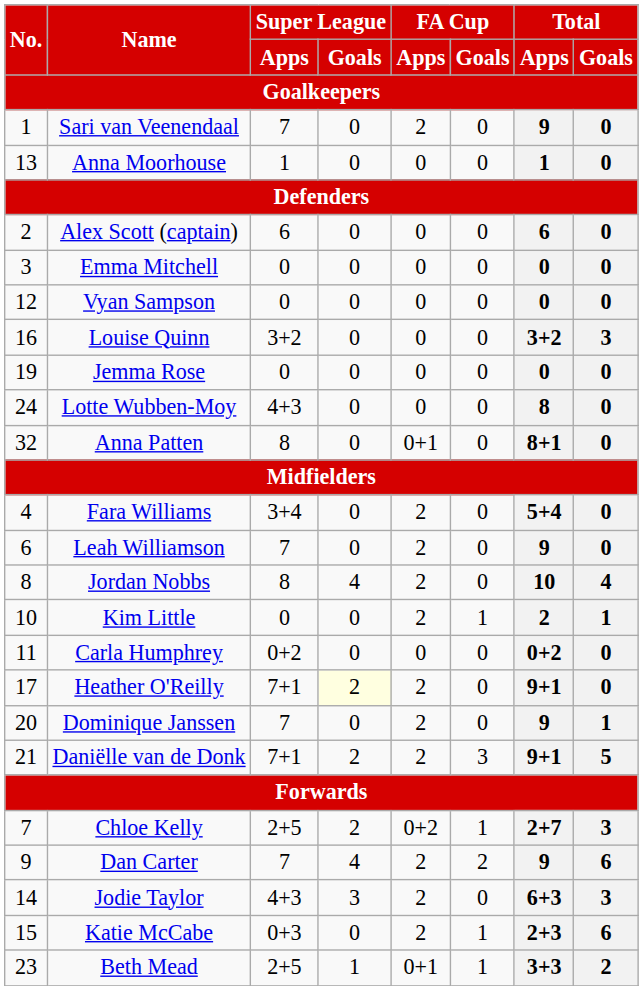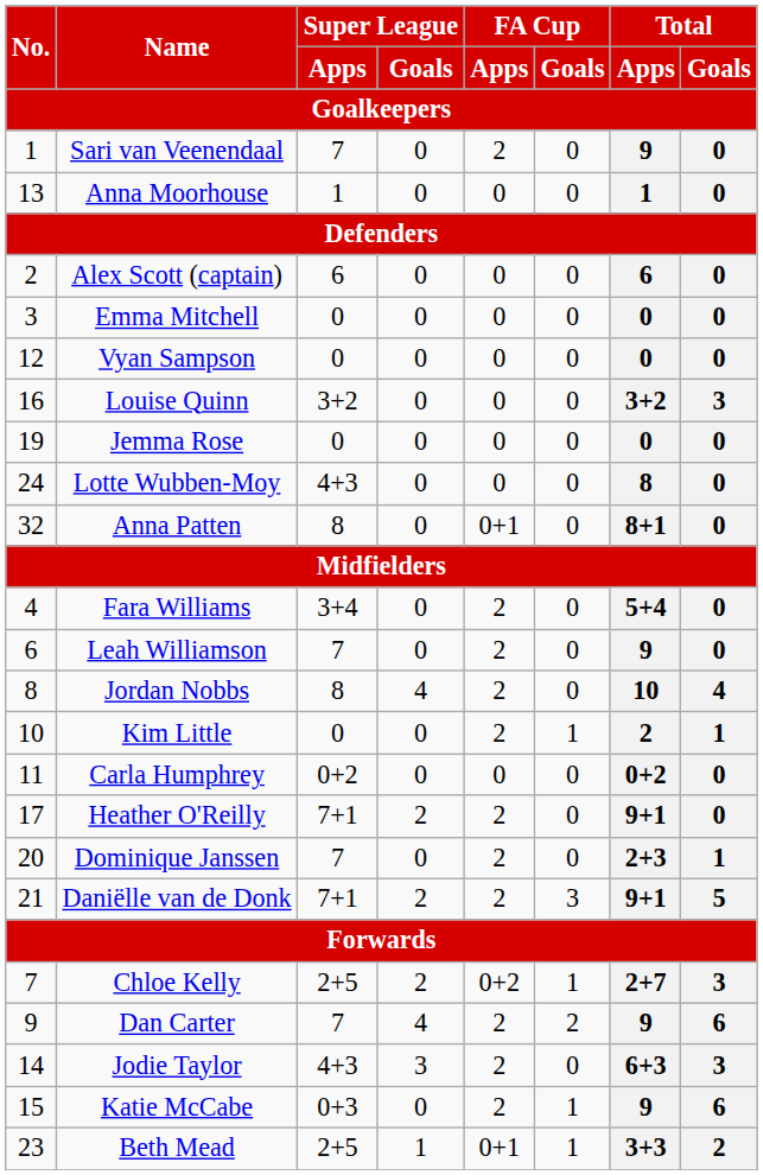Heather O'Reilly | Super League / Goals: lightyellow background -> no background
Dominique Janssen | Total / Apps: 9 -> 2+3
Katie McCabe | Total / Apps: 2+3 -> 9
